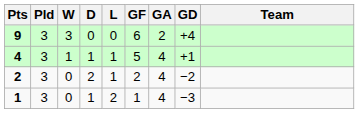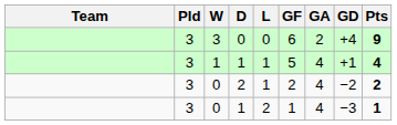columns swapped: Team <-> Pts
